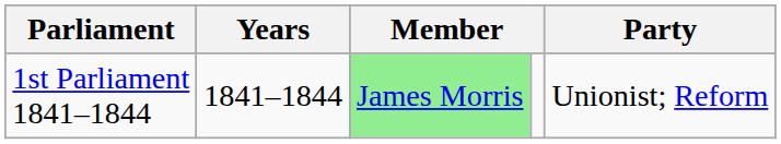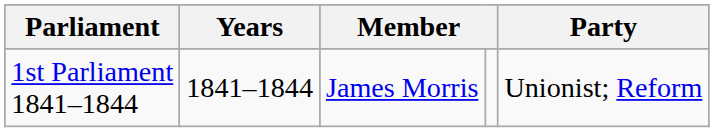1st Parliament 1841–1844 | column 3: lightgreen background -> no background
